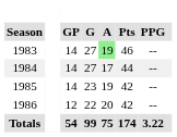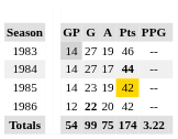1983 | GP: no background -> lightgrey background
1983 | A: lightgreen background -> no background
1984 | Pts: normal -> bold
1985 | Pts: no background -> gold background
1986 | G: normal -> bold
